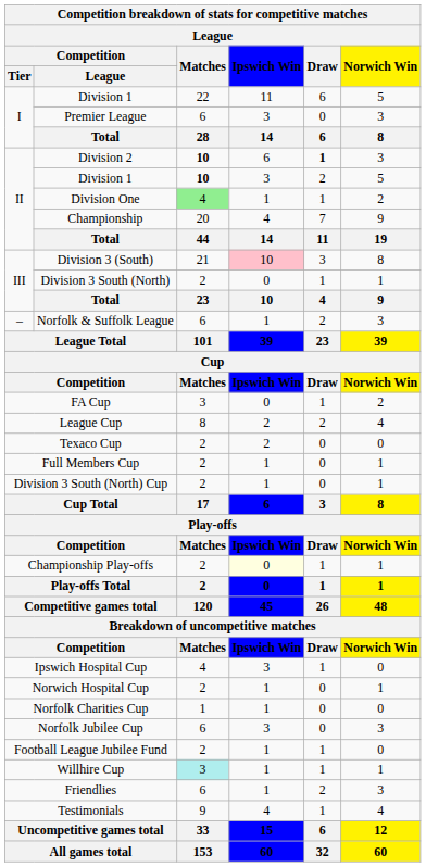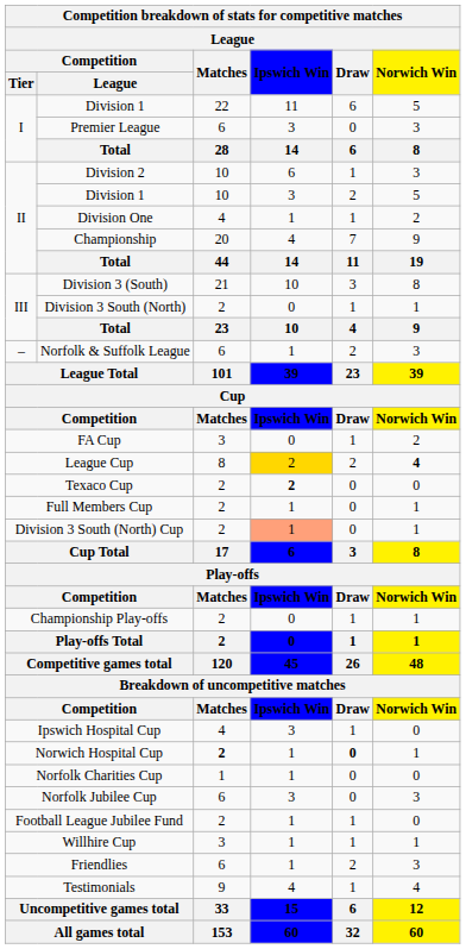Division 2 | Matches: bold -> normal
Division 2 | Draw: bold -> normal
II / Division 1 | Matches: bold -> normal
Division One | Matches: lightgreen background -> no background
Division 3 (South) | Ipswich Win: pink background -> no background
League Cup | Ipswich Win: no background -> gold background
League Cup | Norwich Win: normal -> bold
Texaco Cup | Ipswich Win: normal -> bold
Division 3 South (North) Cup | Ipswich Win: no background -> lightsalmon background
Championship Play-offs | Ipswich Win: lightyellow background -> no background
Norwich Hospital Cup | Matches: normal -> bold
Norwich Hospital Cup | Draw: normal -> bold
Willhire Cup | Matches: paleturquoise background -> no background
